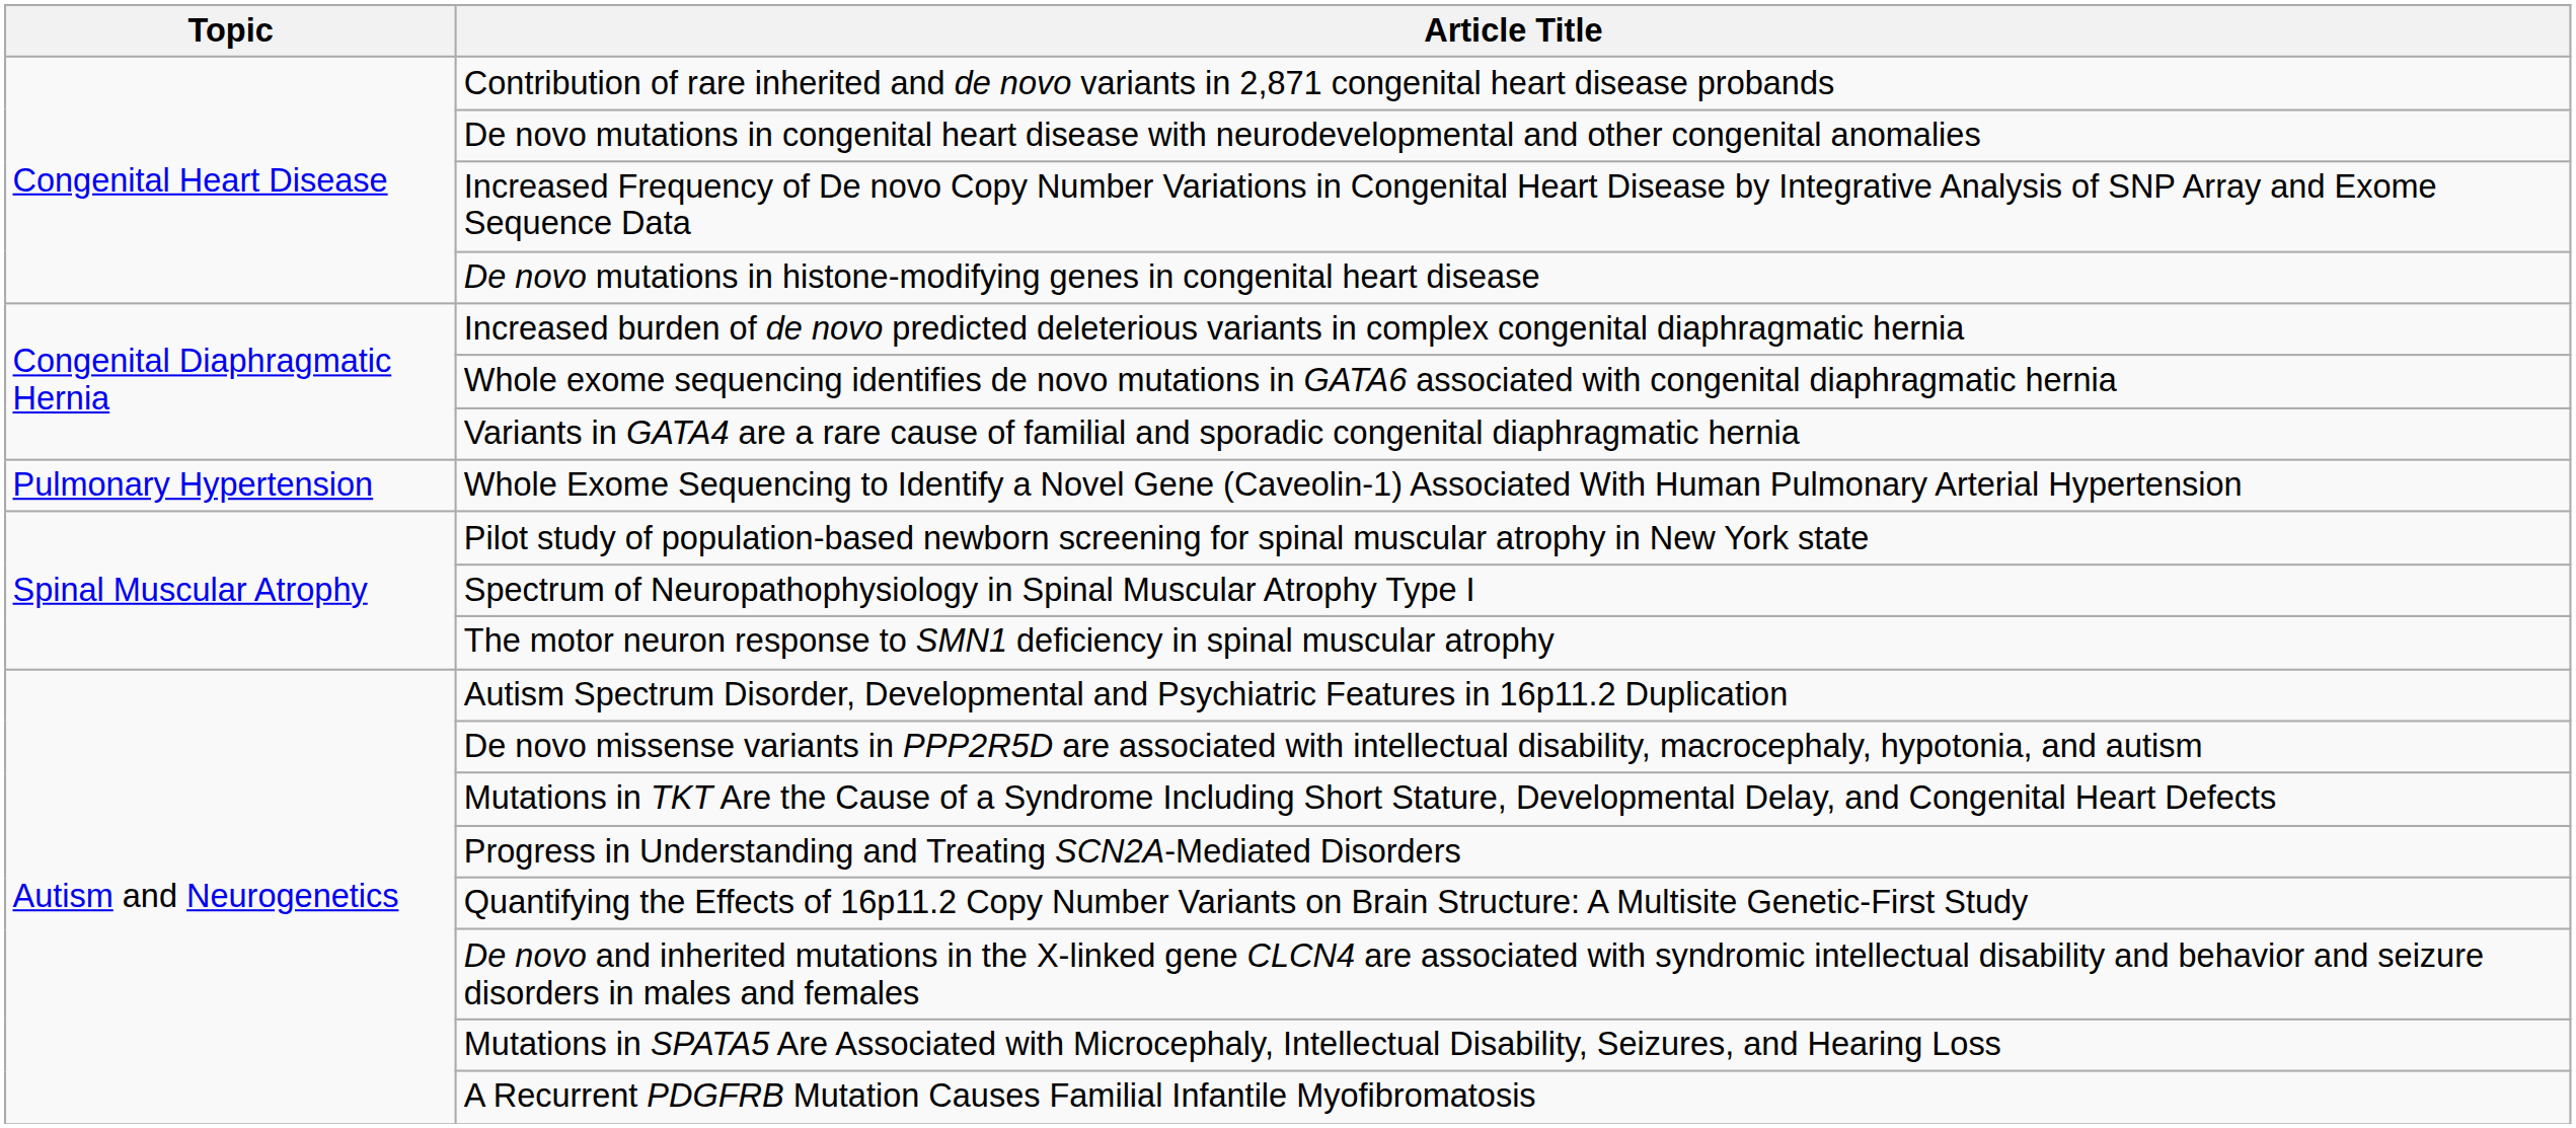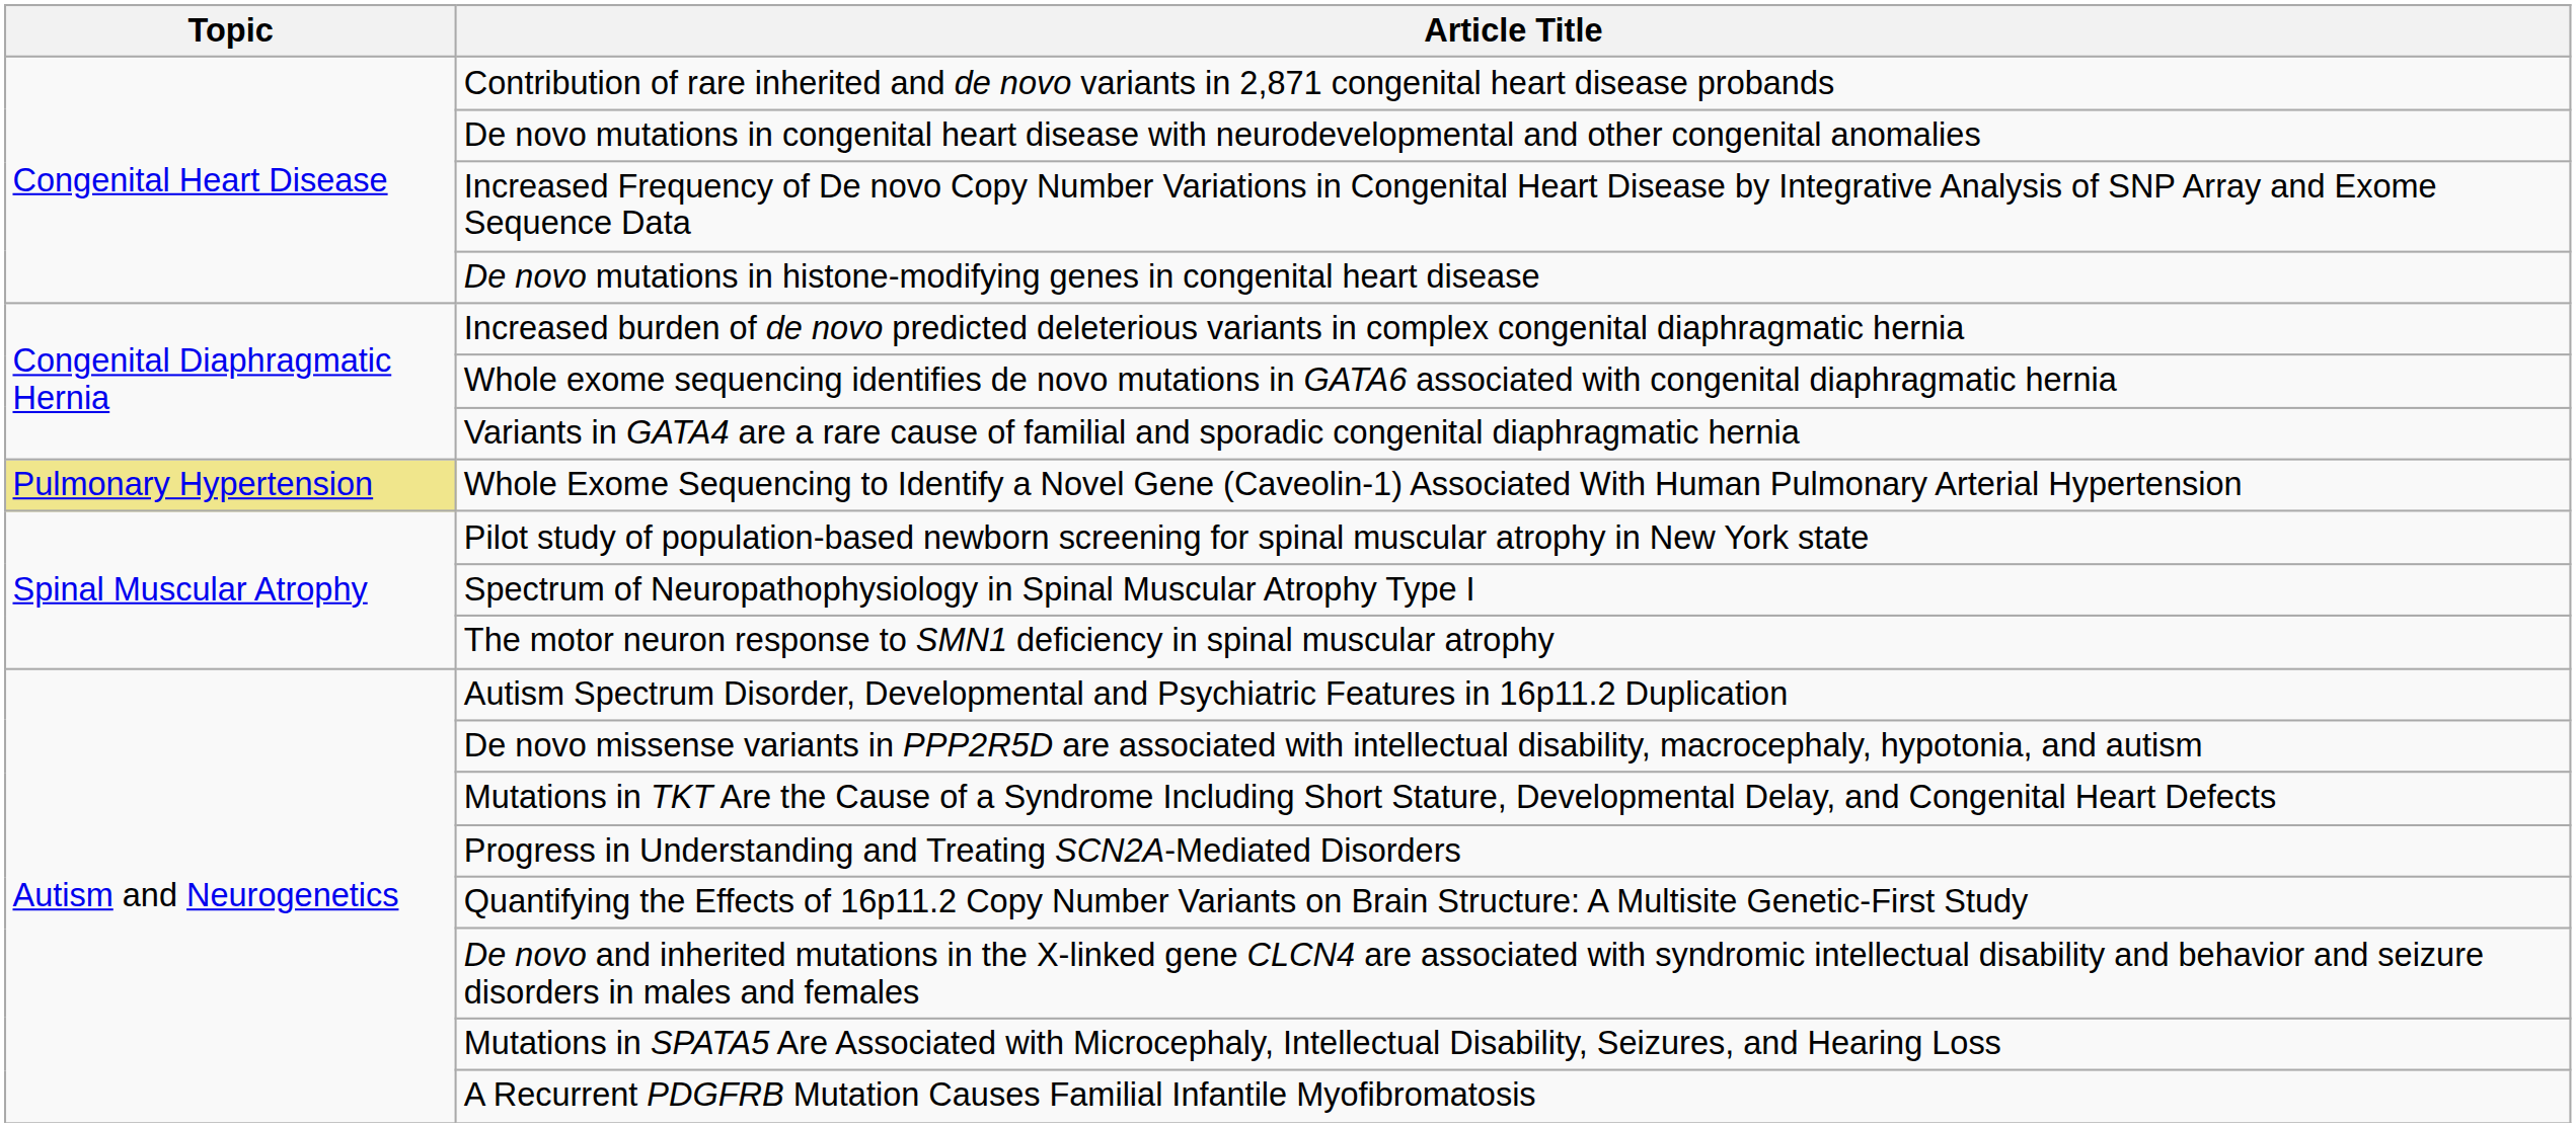row 9 | Topic: no background -> khaki background
